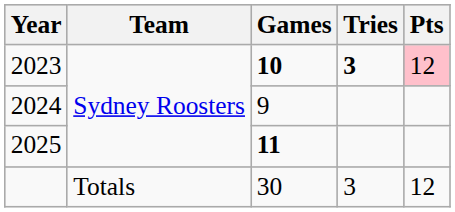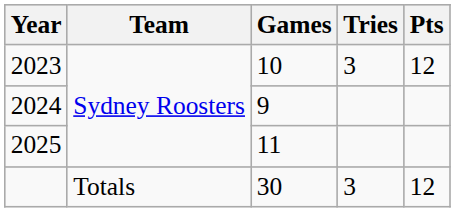2023 | Games: bold -> normal
2023 | Tries: bold -> normal
2023 | Pts: pink background -> no background
2025 | Games: bold -> normal
